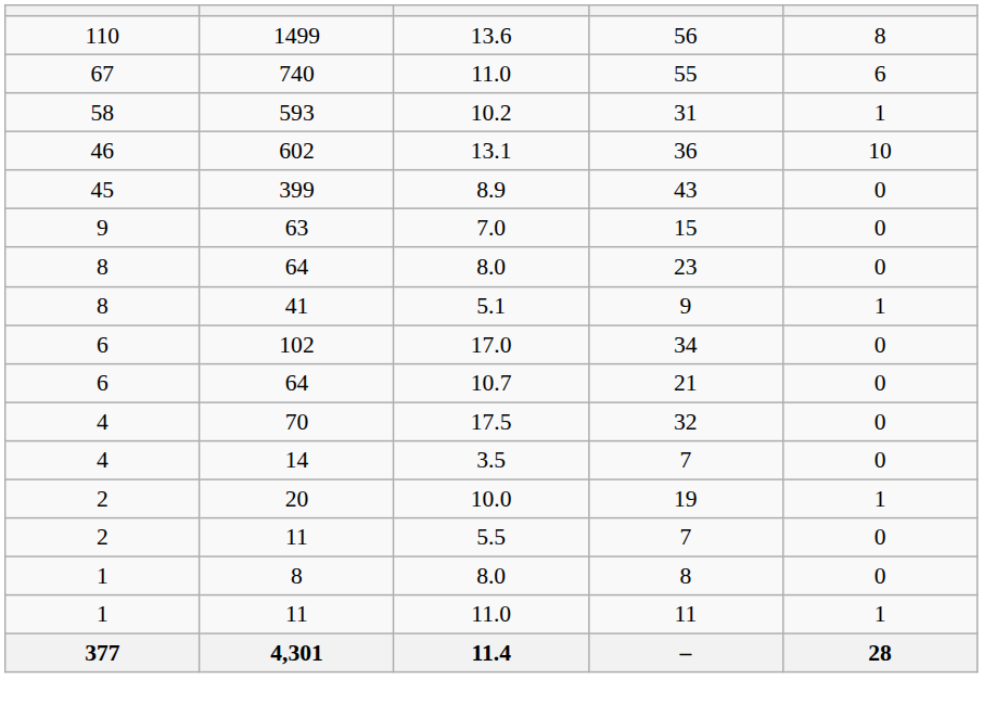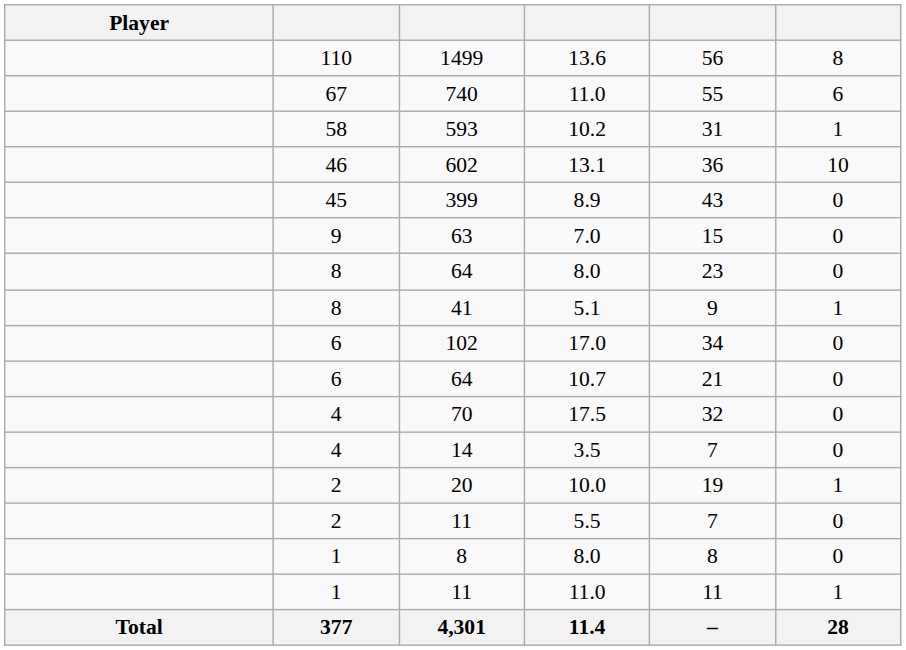+ column: Player | Total
